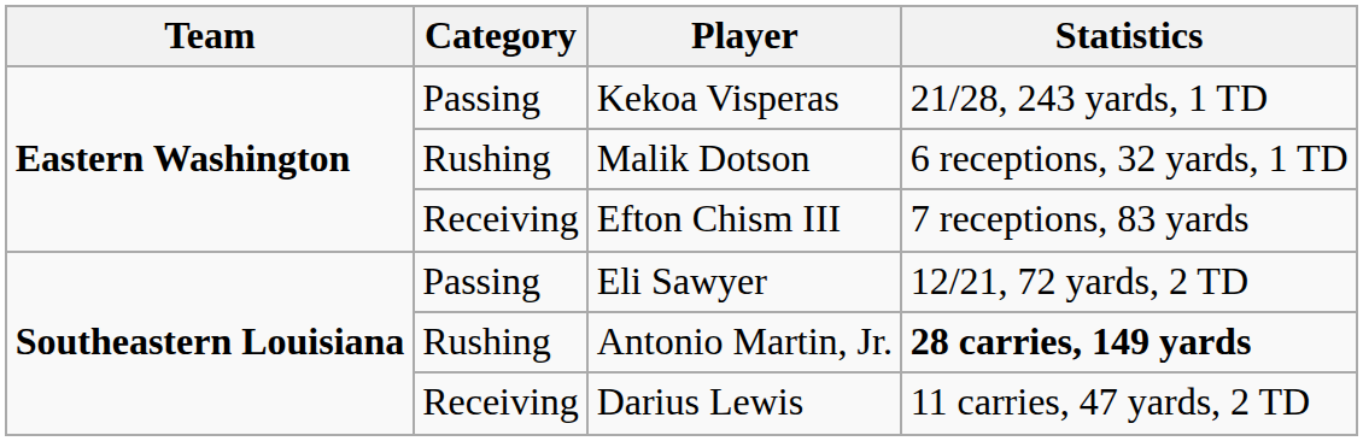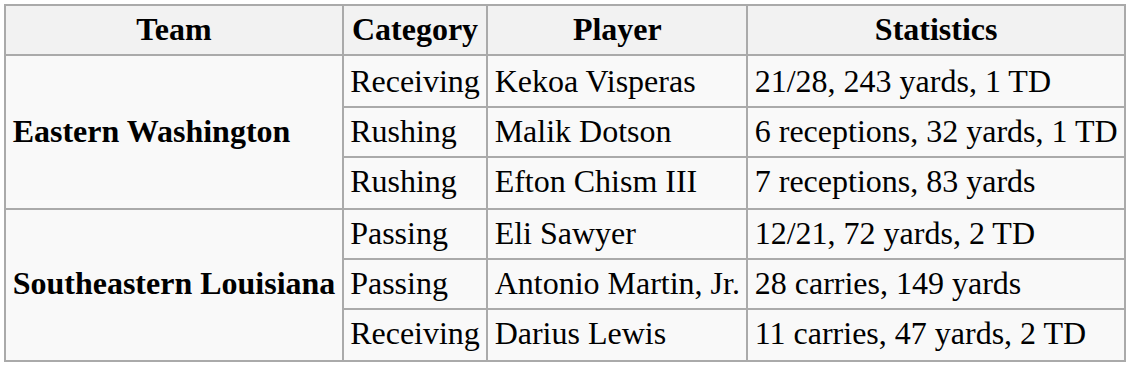Kekoa Visperas | Category: Passing -> Receiving
Efton Chism III | Category: Receiving -> Rushing
Antonio Martin, Jr. | Category: Rushing -> Passing
Antonio Martin, Jr. | Statistics: bold -> normal
